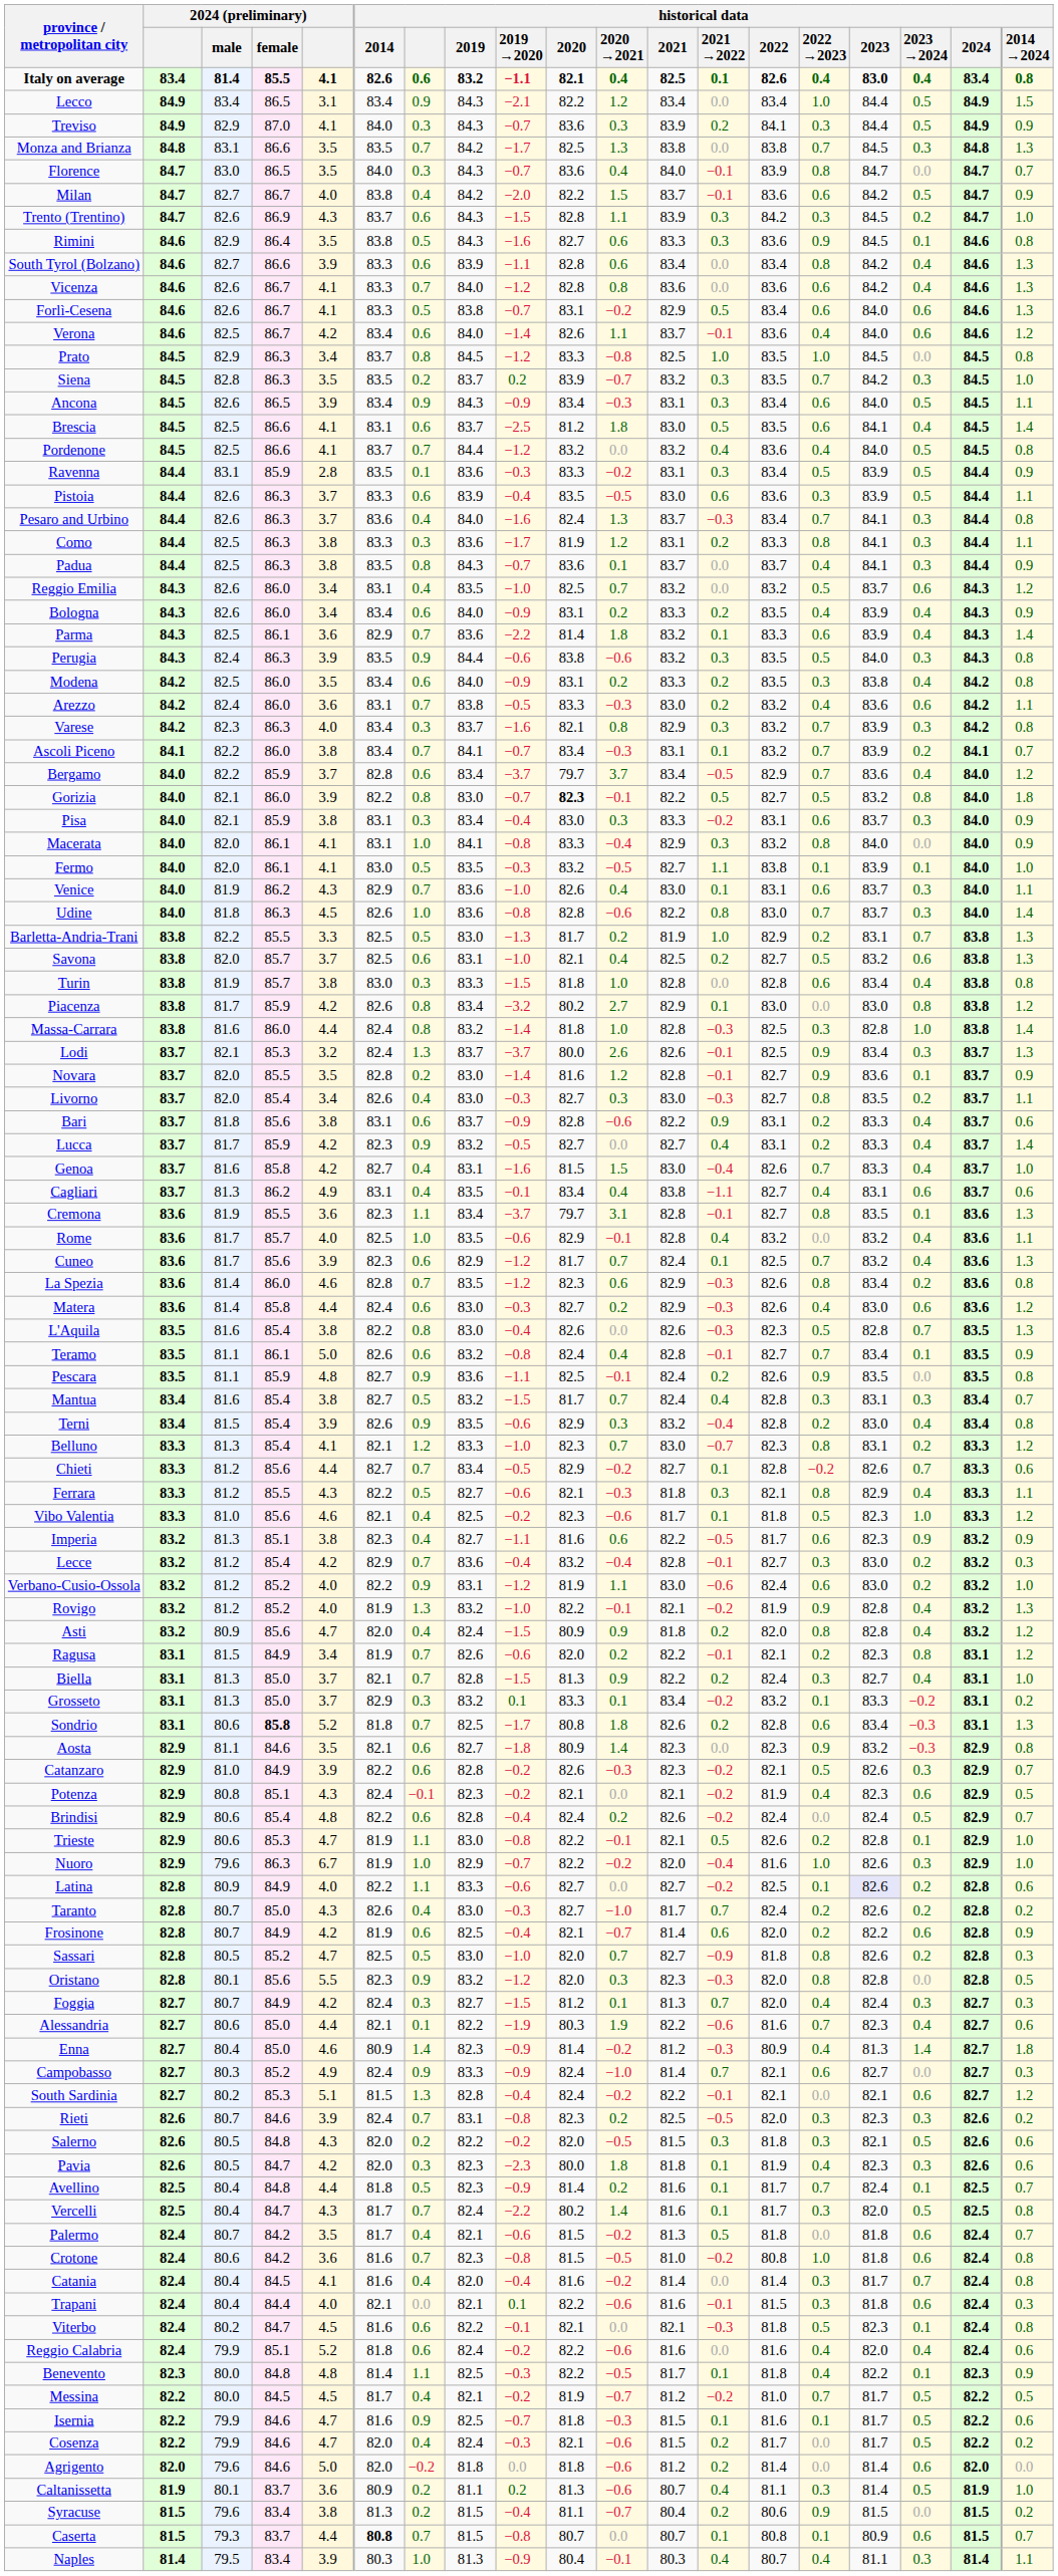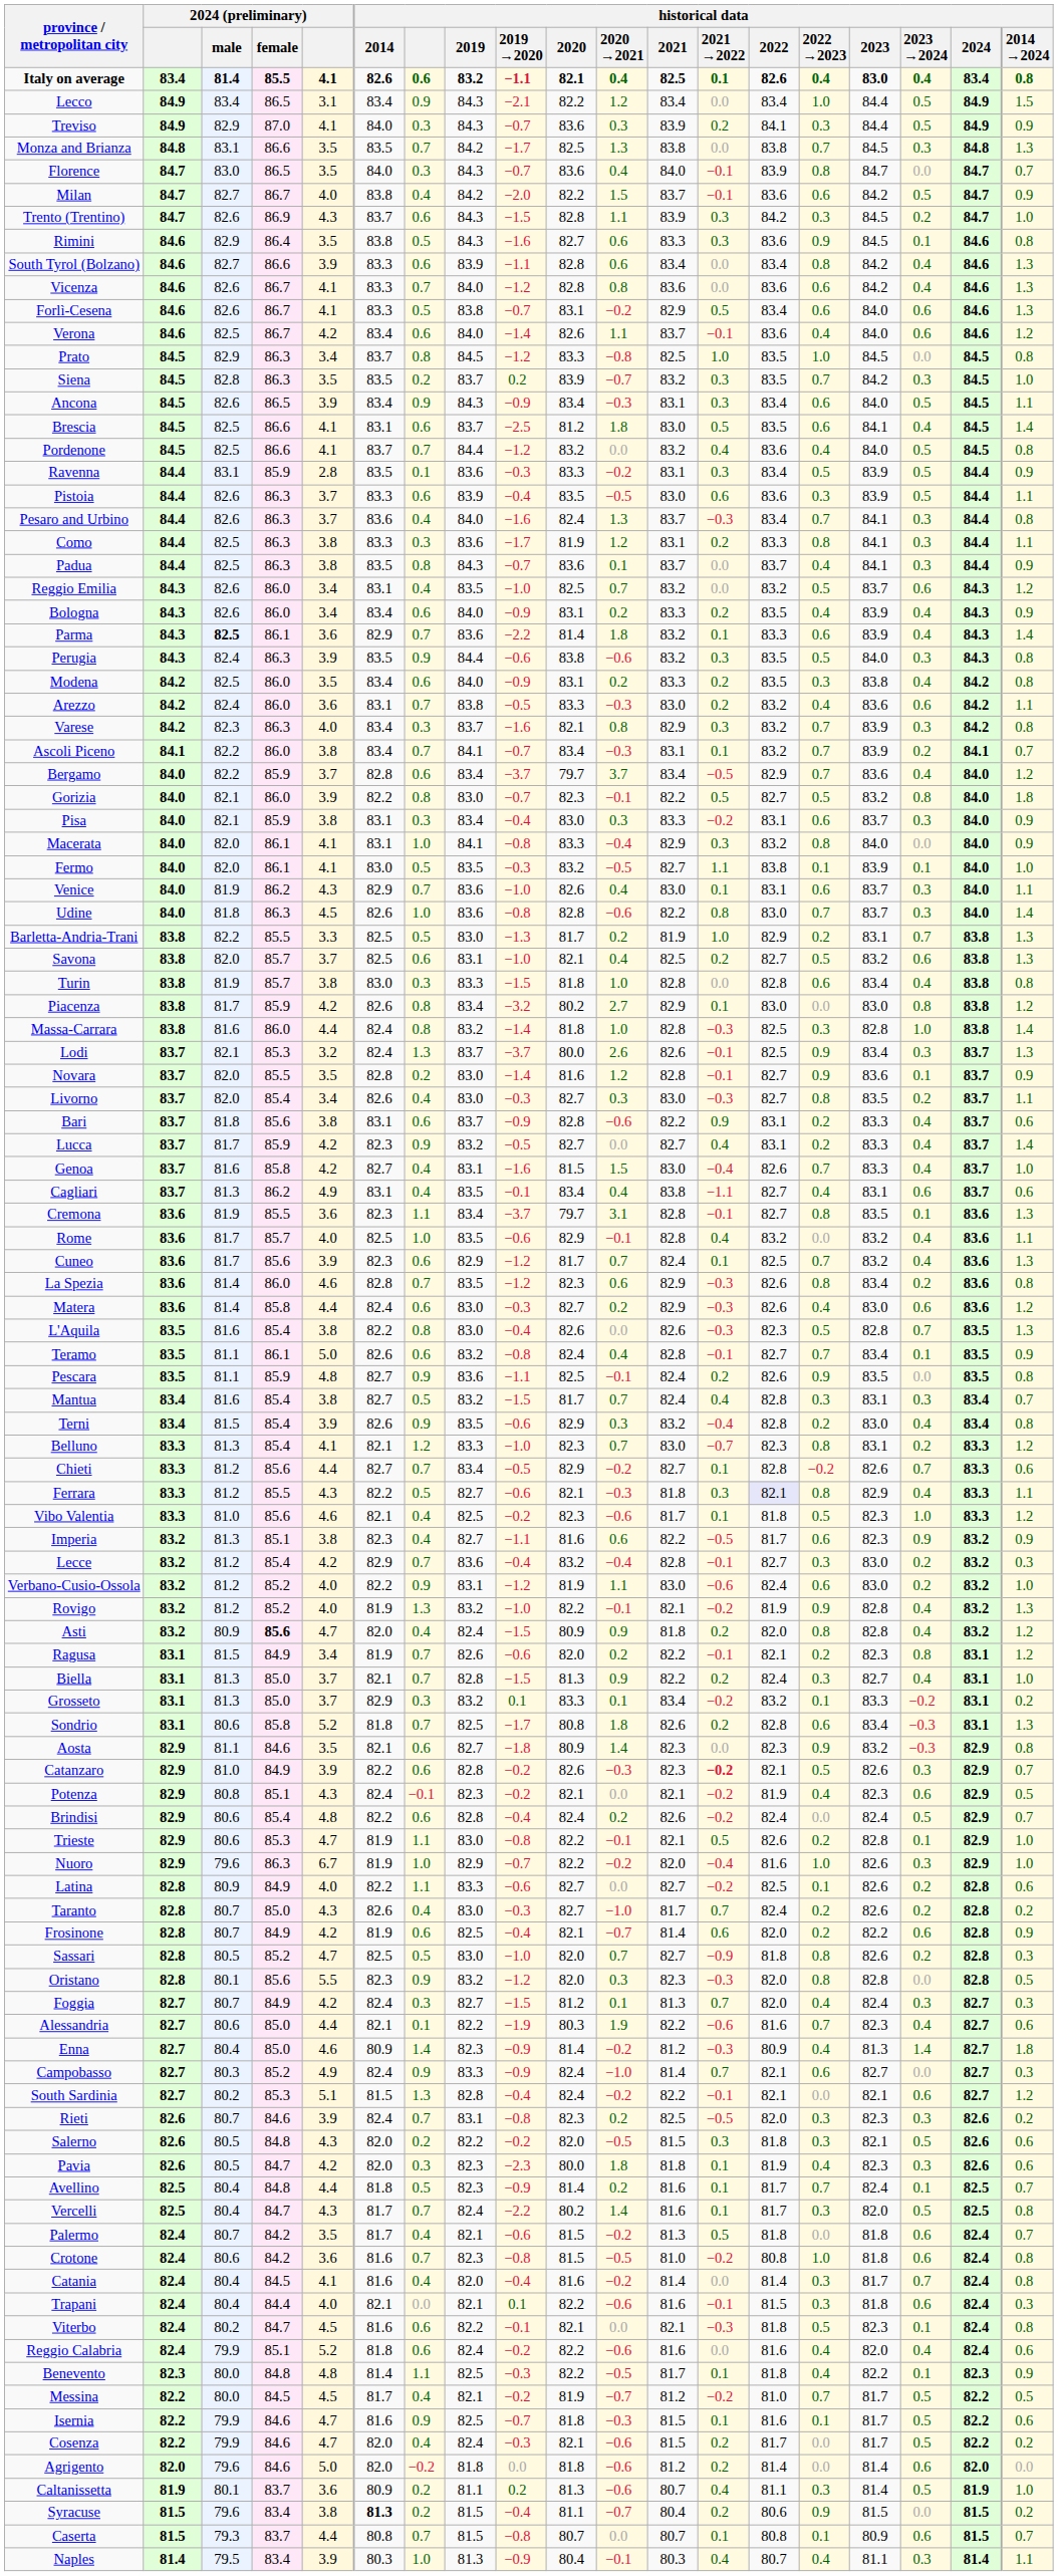Parma | 2024 (preliminary) / male: normal -> bold
Gorizia | historical data / 2020: bold -> normal
Ferrara | historical data / 2022: no background -> lavender background
Asti | 2024 (preliminary) / female: normal -> bold
Sondrio | 2024 (preliminary) / female: bold -> normal
Catanzaro | historical data / 2021 →2022: normal -> bold
Latina | historical data / 2023: lavender background -> no background
Syracuse | historical data / 2014: normal -> bold
Caserta | historical data / 2014: bold -> normal
